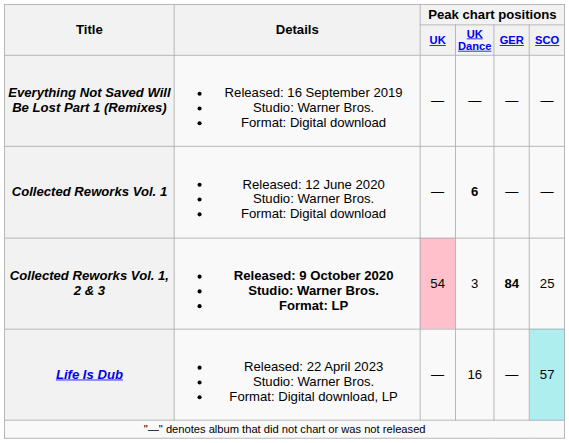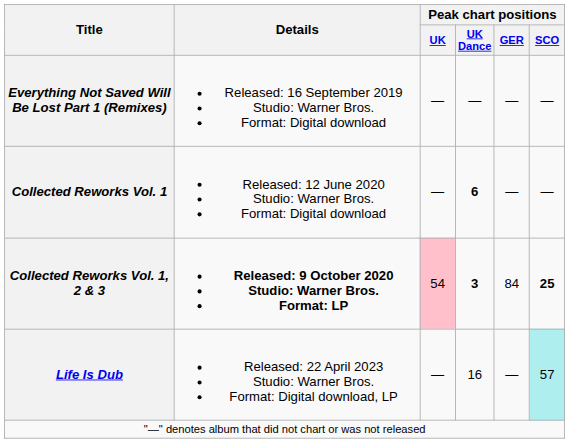Collected Reworks Vol. 1, 2 & 3 | Peak chart positions / UK Dance: normal -> bold
Collected Reworks Vol. 1, 2 & 3 | Peak chart positions / GER: bold -> normal
Collected Reworks Vol. 1, 2 & 3 | Peak chart positions / SCO: normal -> bold
